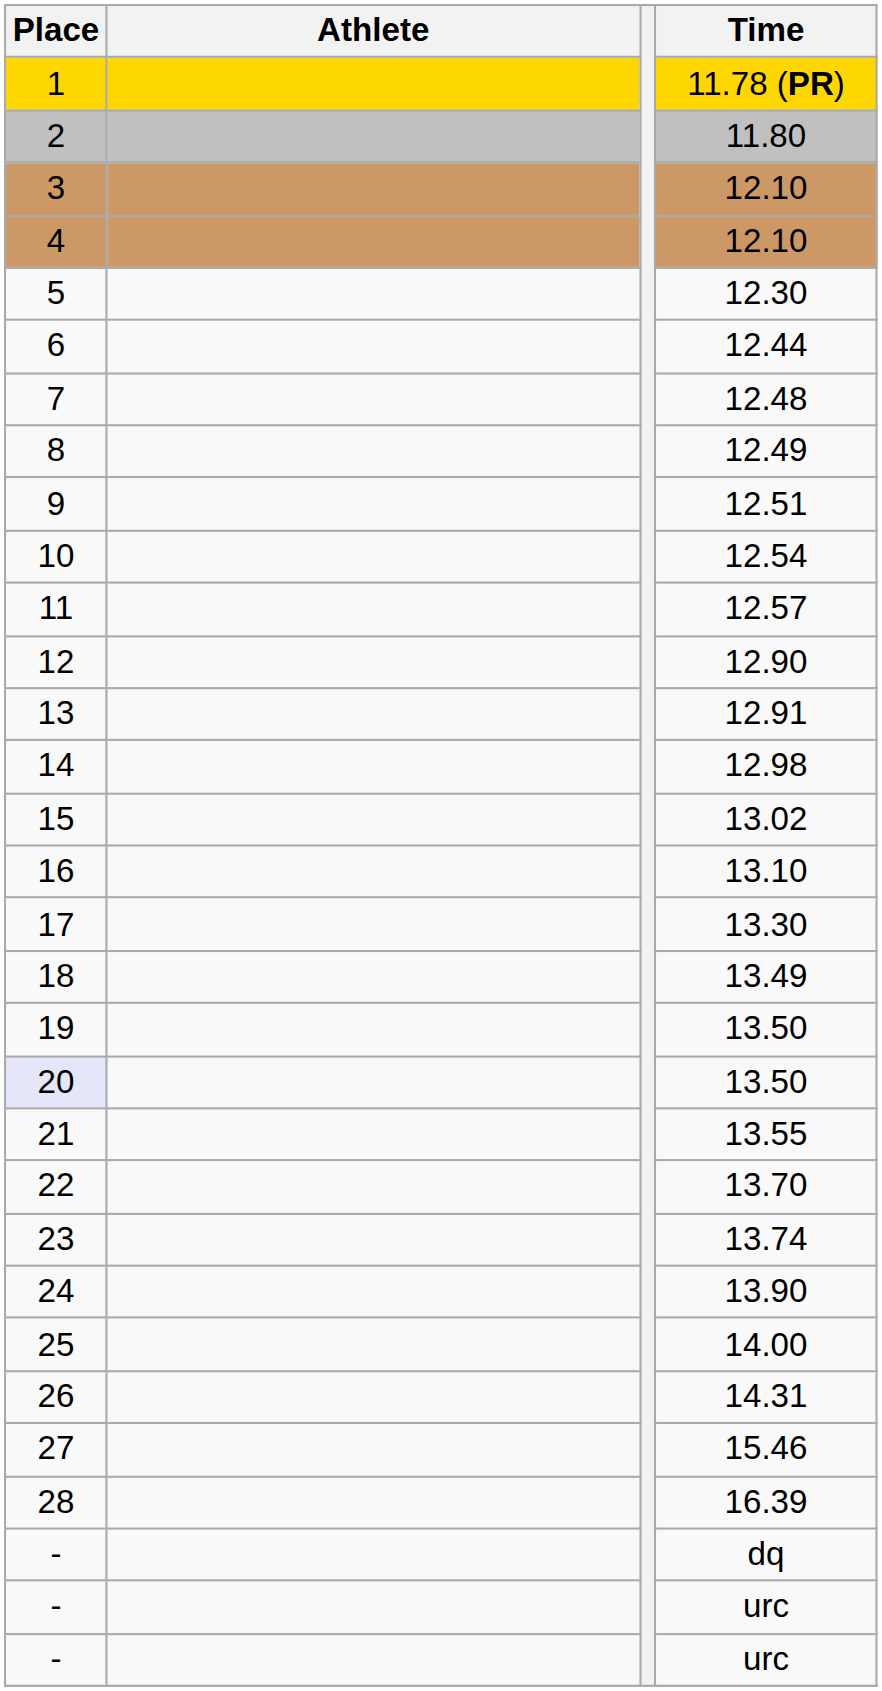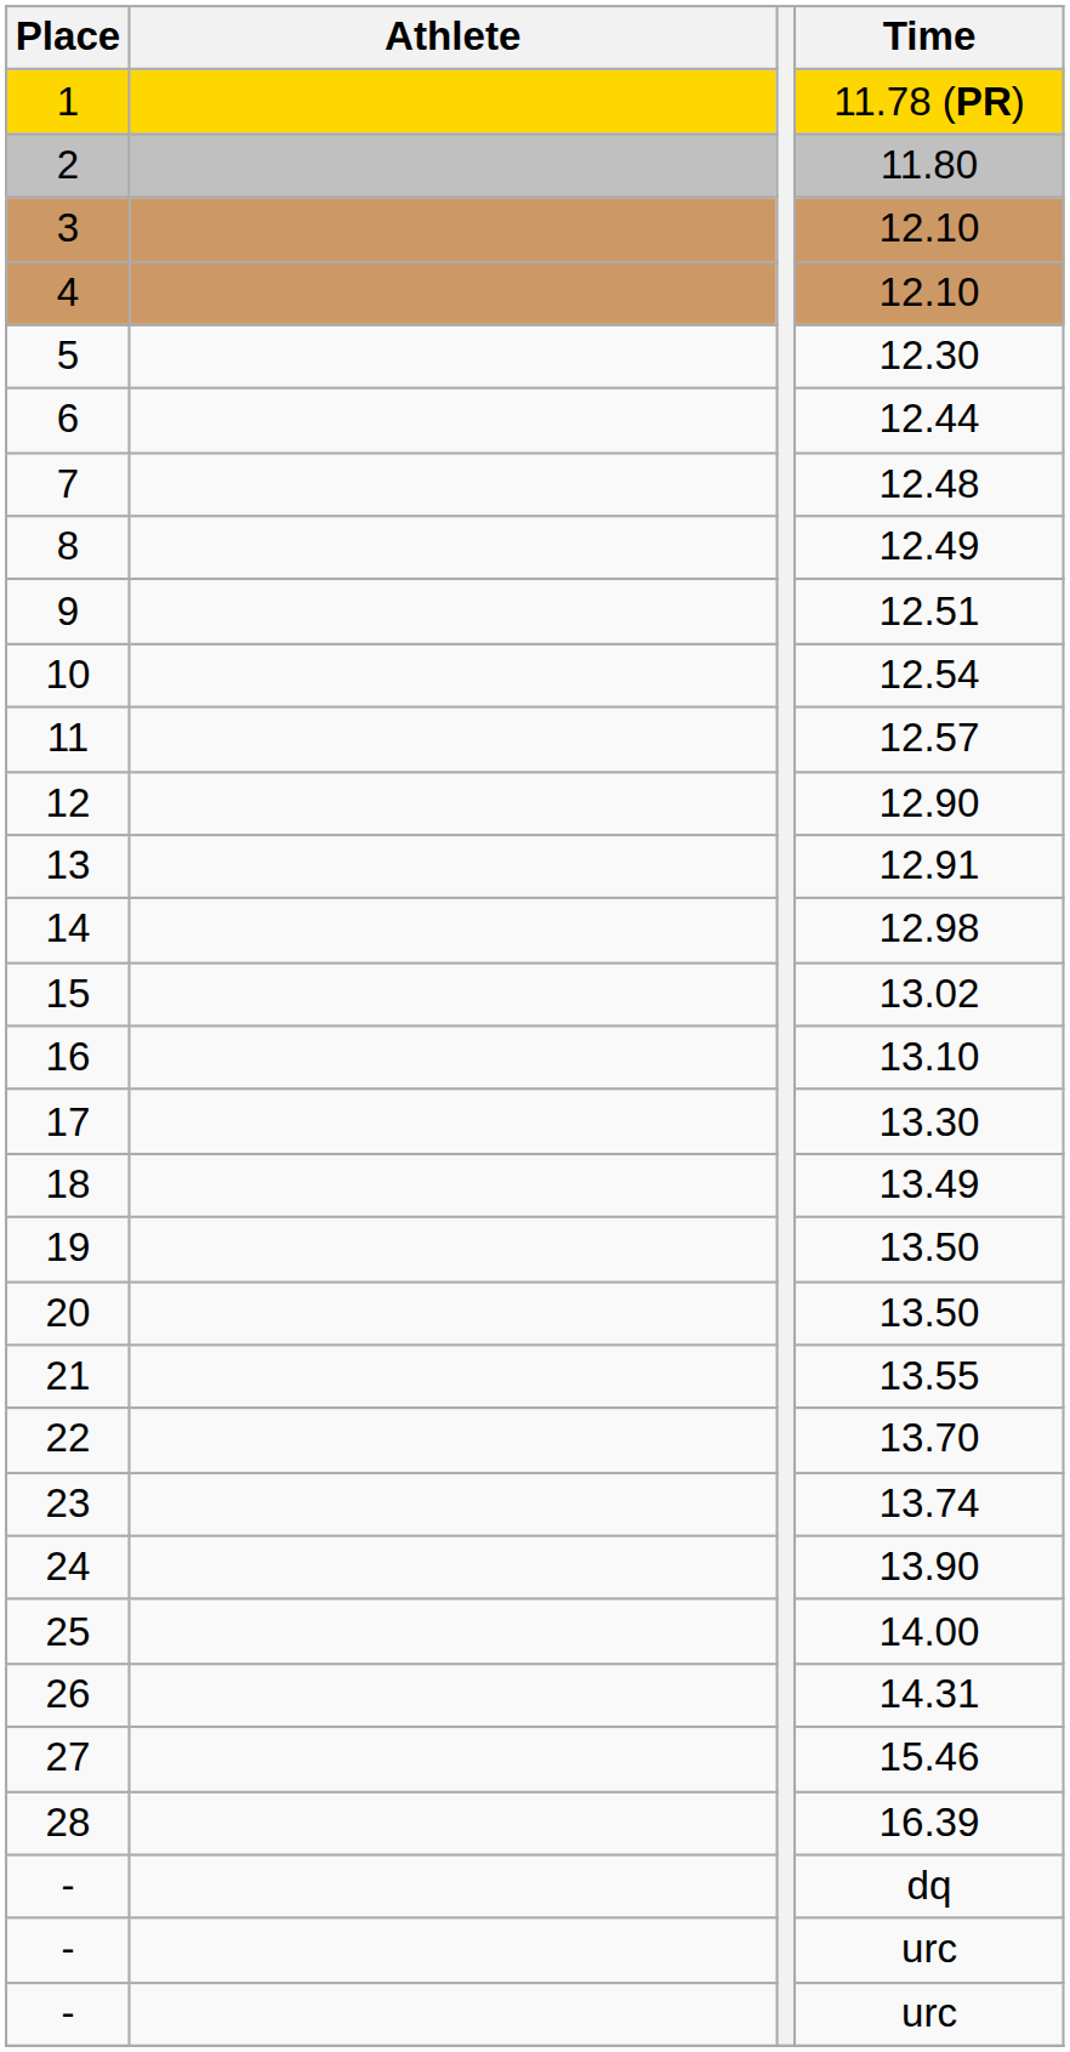20 | Place: lavender background -> no background
